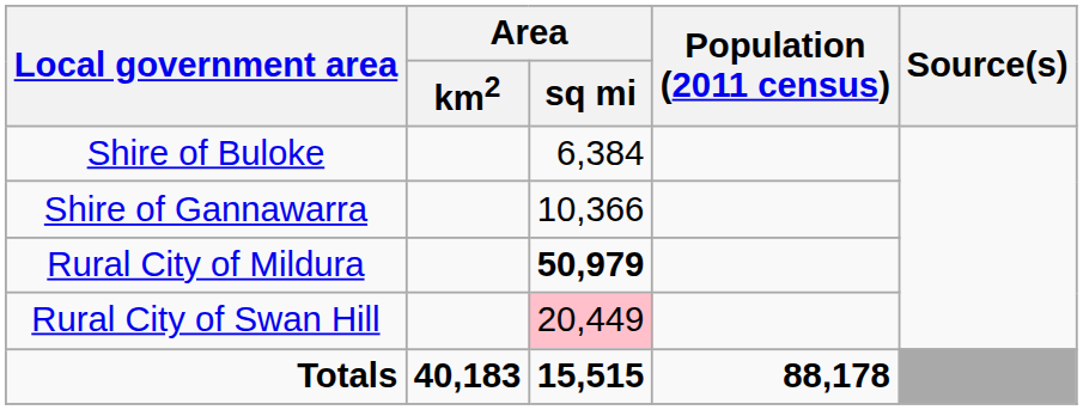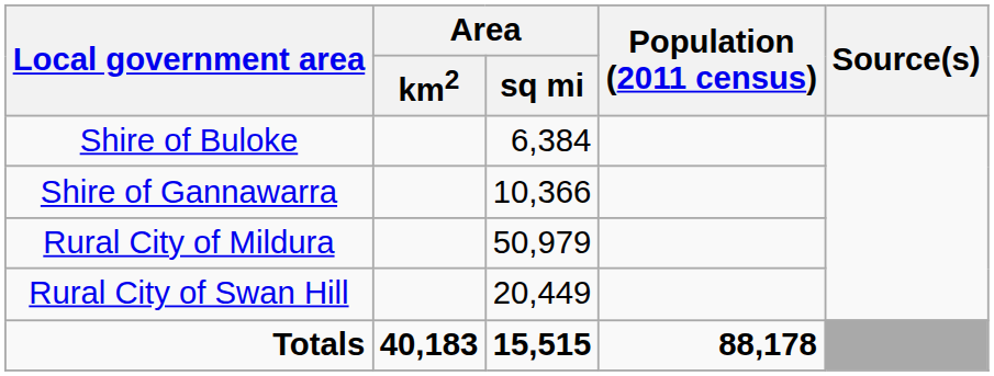Rural City of Mildura | Area / sq mi: bold -> normal
Rural City of Swan Hill | Area / sq mi: pink background -> no background
